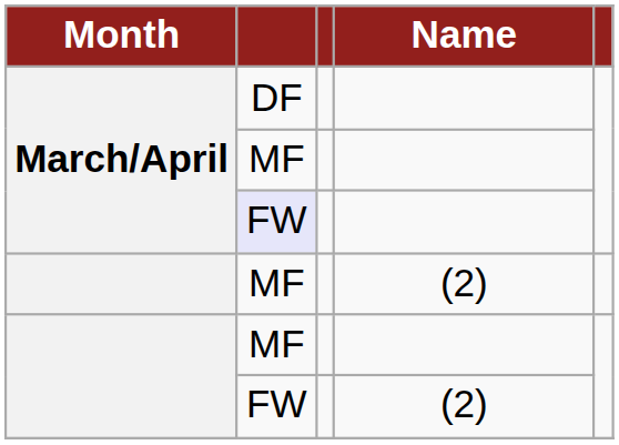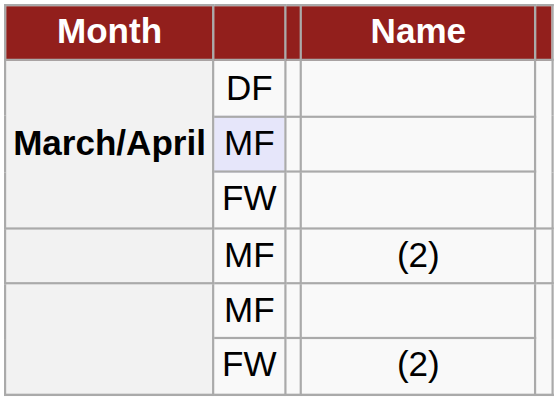March/April / MF | column 2: no background -> lavender background
March/April / FW | column 2: lavender background -> no background
